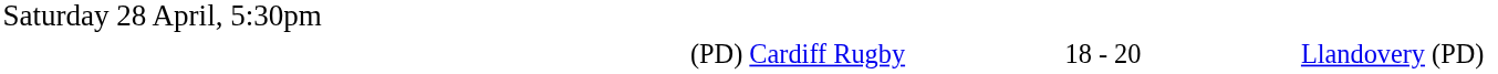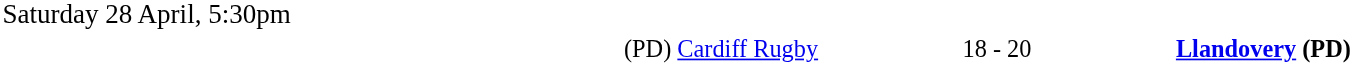(PD) Cardiff Rugby | column 3: normal -> bold
